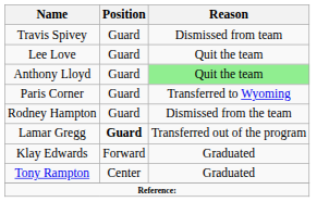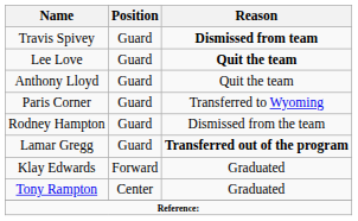Travis Spivey | Reason: normal -> bold
Lee Love | Reason: normal -> bold
Anthony Lloyd | Reason: lightgreen background -> no background
Lamar Gregg | Position: bold -> normal
Lamar Gregg | Reason: normal -> bold
